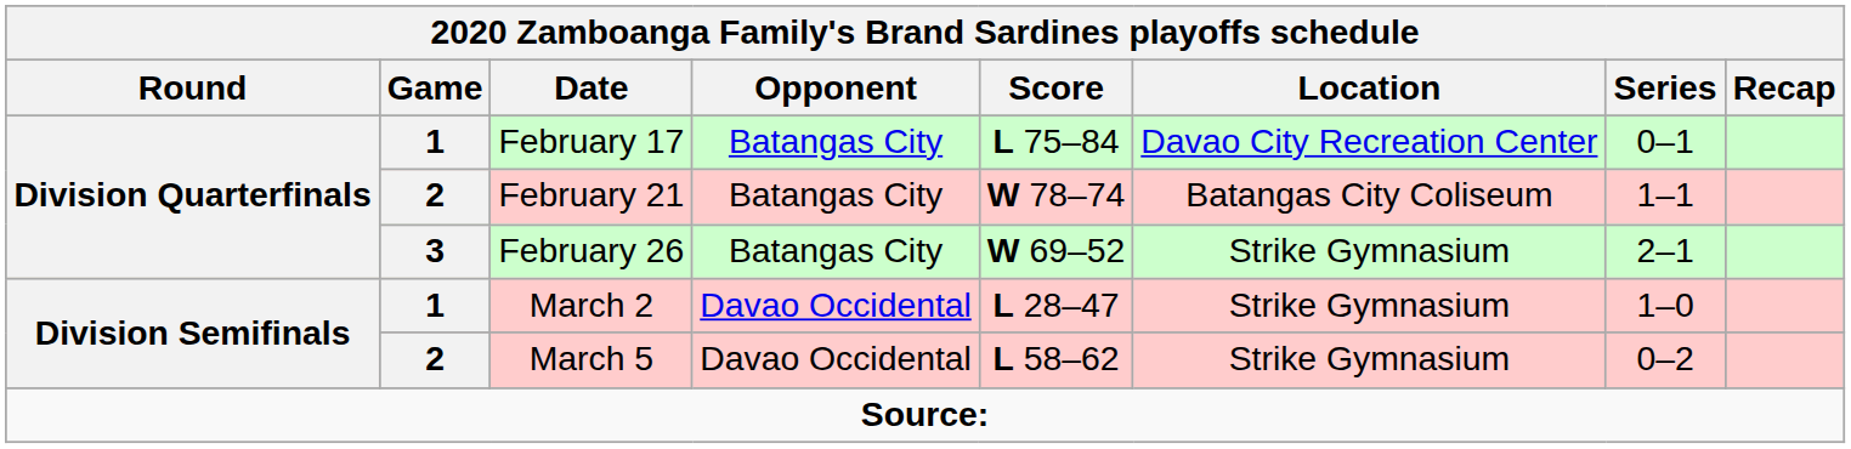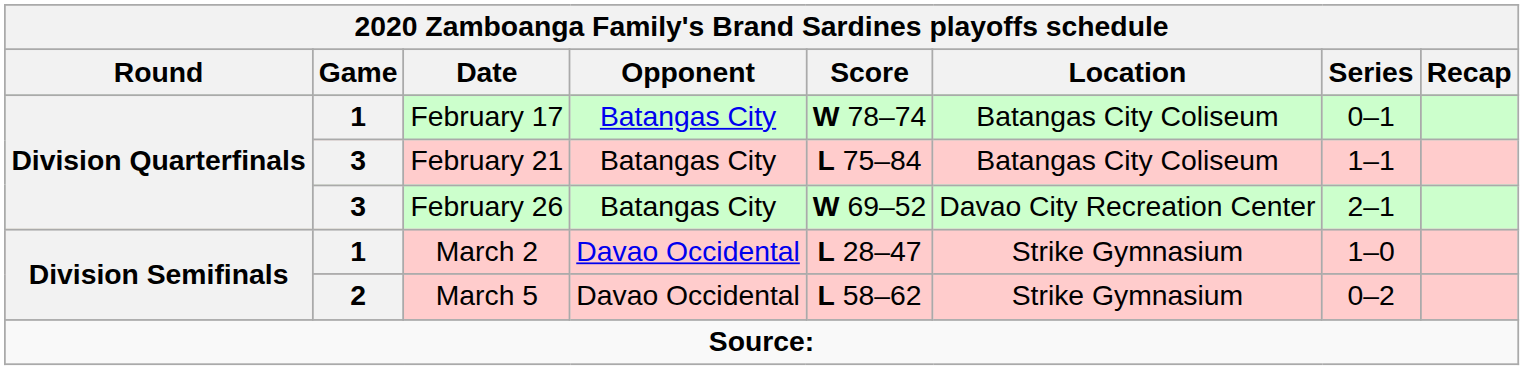February 17 | Score: L 75–84 -> W 78–74
February 17 | Location: Davao City Recreation Center -> Batangas City Coliseum
February 21 | Game: 2 -> 3
February 21 | Score: W 78–74 -> L 75–84
February 26 | Location: Strike Gymnasium -> Davao City Recreation Center
